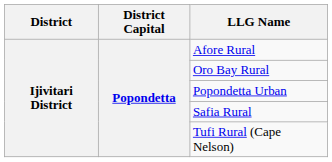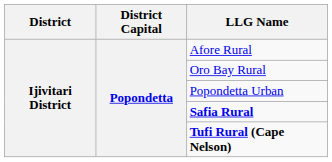Safia Rural | LLG Name: normal -> bold
Tufi Rural (Cape Nelson) | LLG Name: normal -> bold
